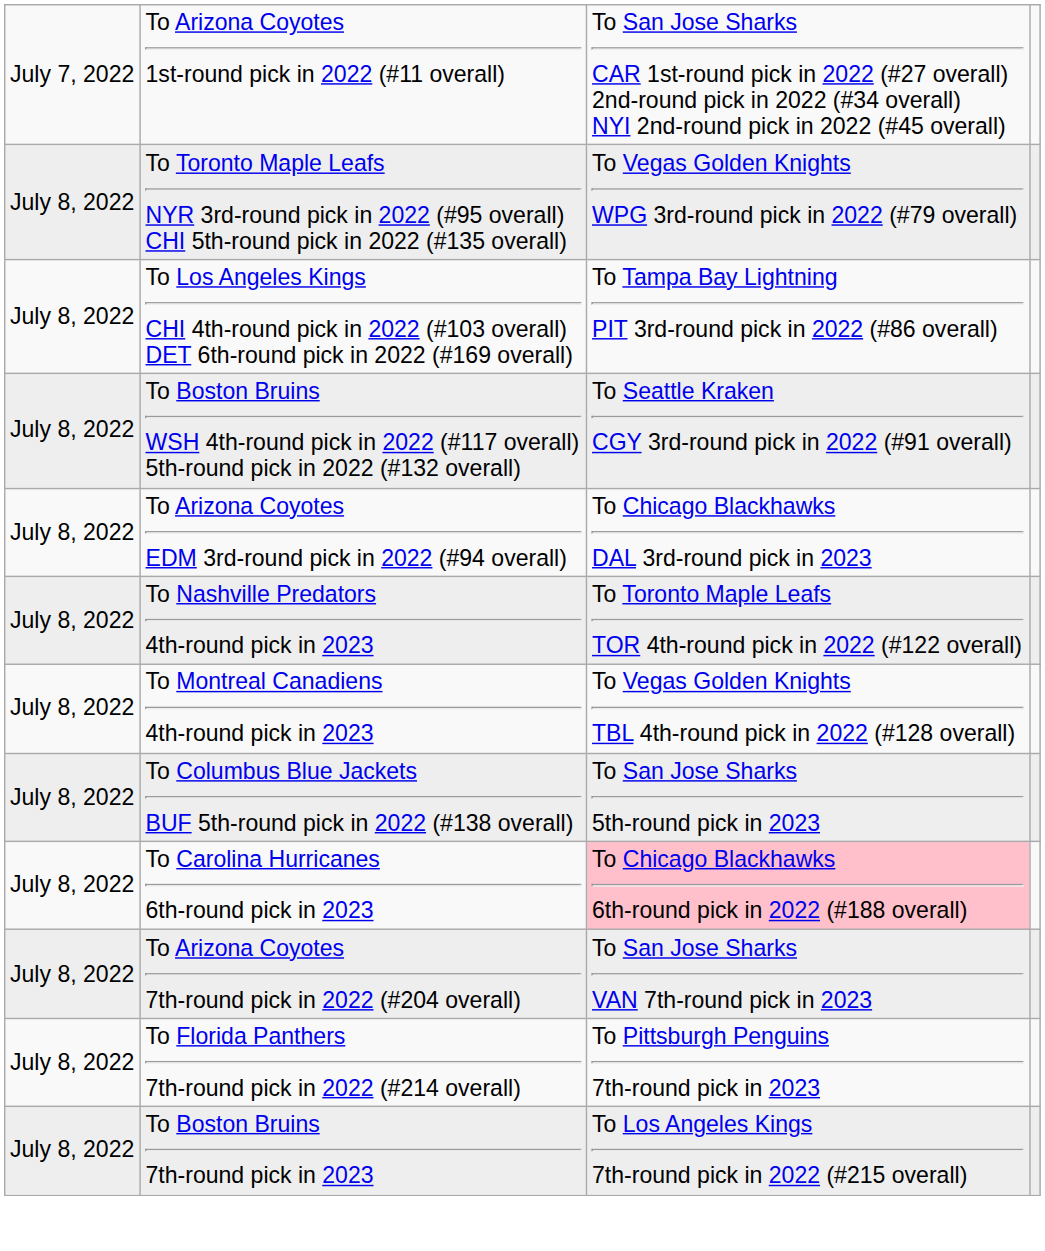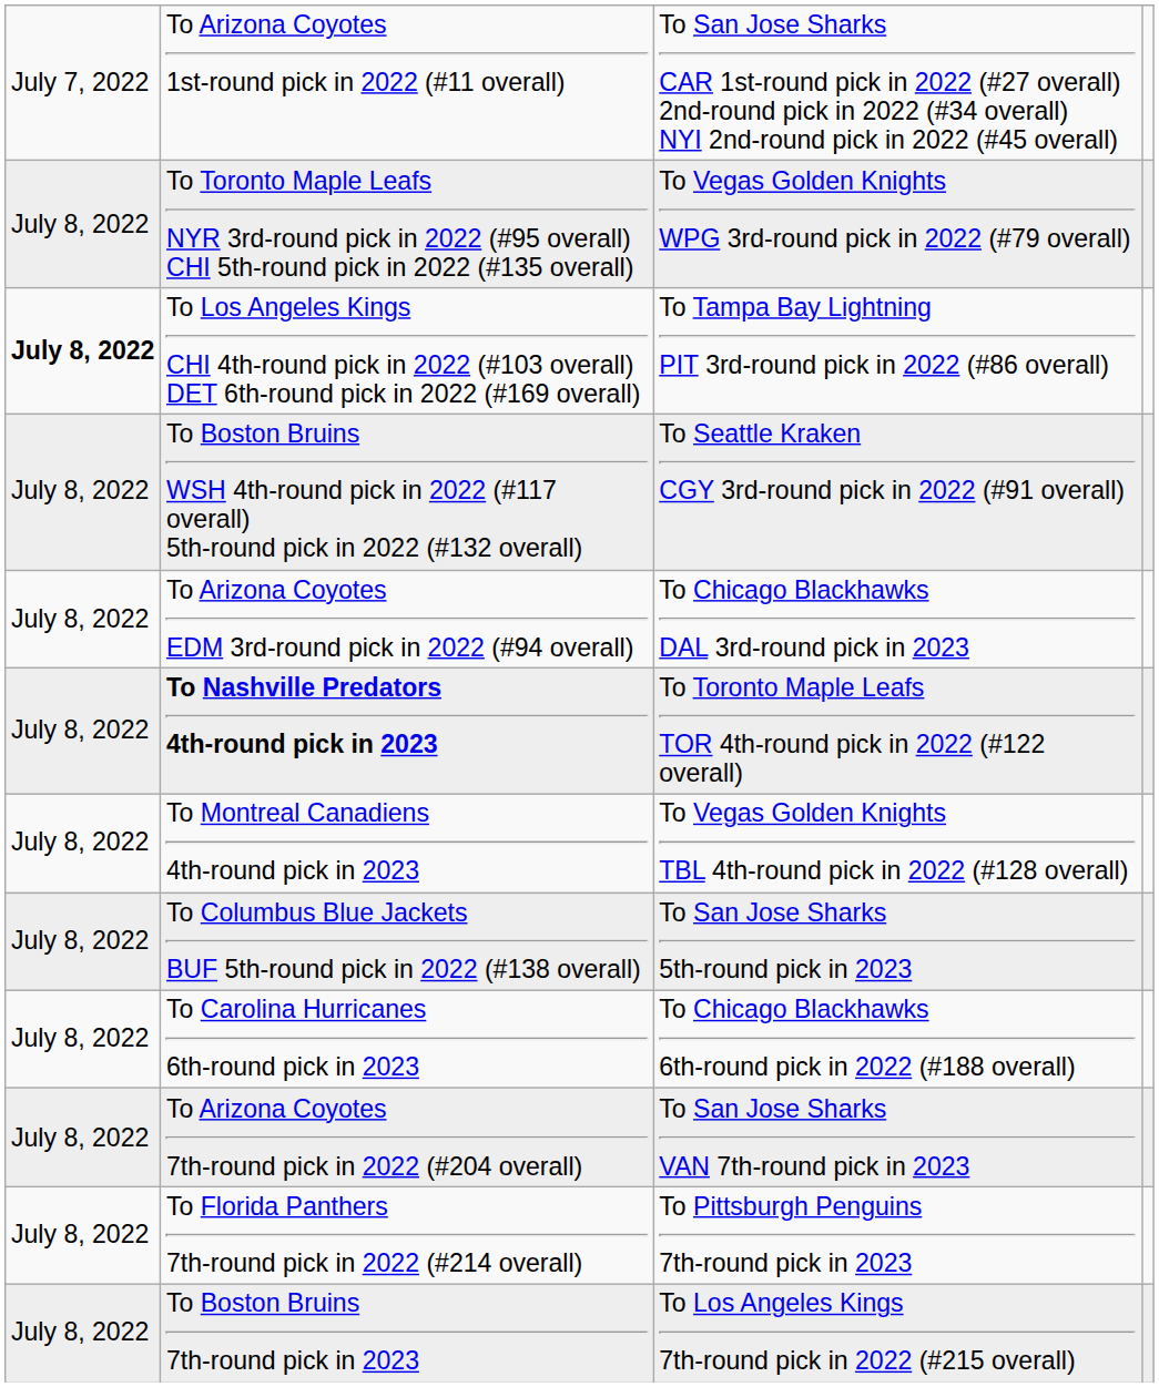row 3 | column 1: normal -> bold
row 6 | column 2: normal -> bold
row 9 | column 3: pink background -> no background
